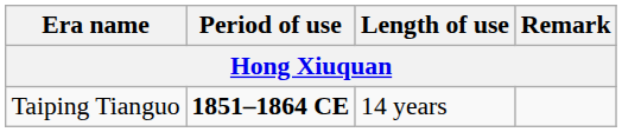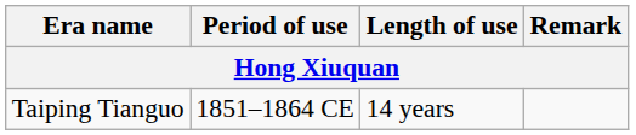Taiping Tianguo | Period of use: bold -> normal
